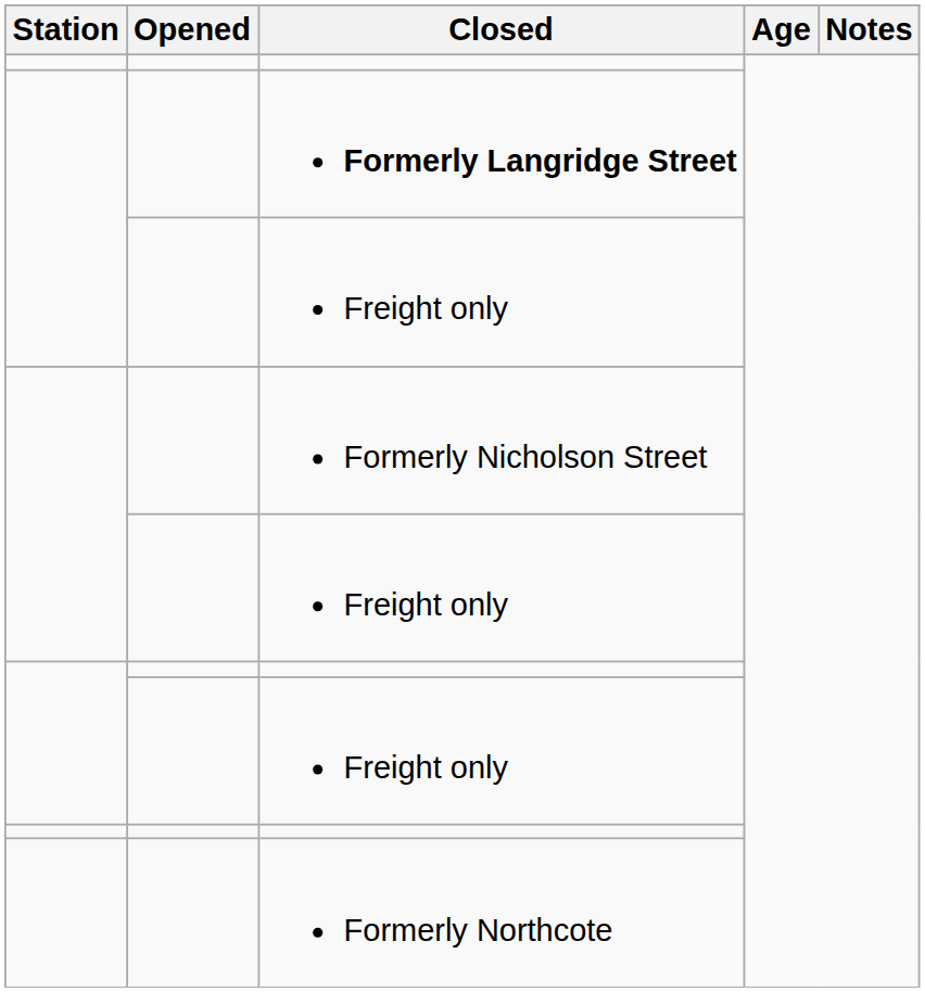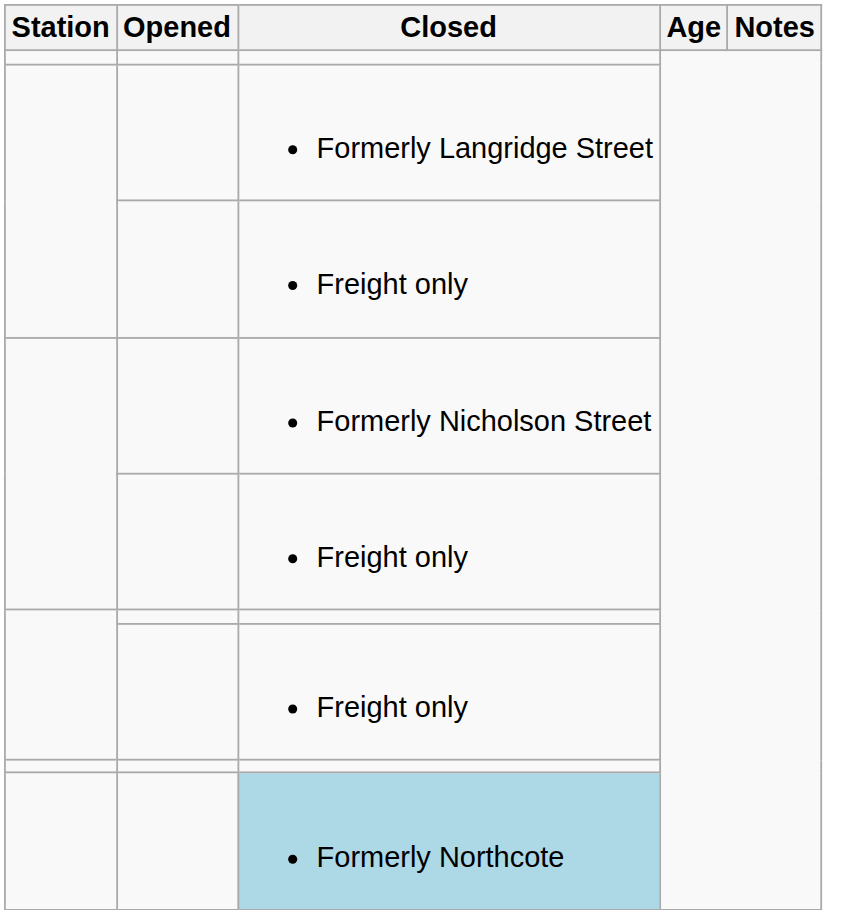Formerly Langridge Street | Closed: bold -> normal
Formerly Northcote | Closed: no background -> lightblue background
